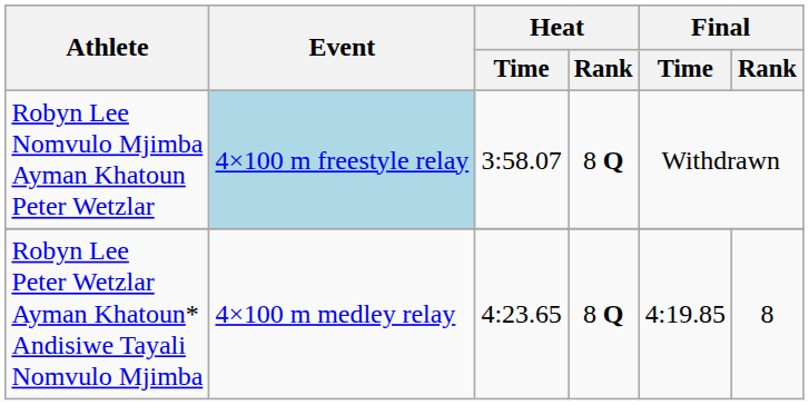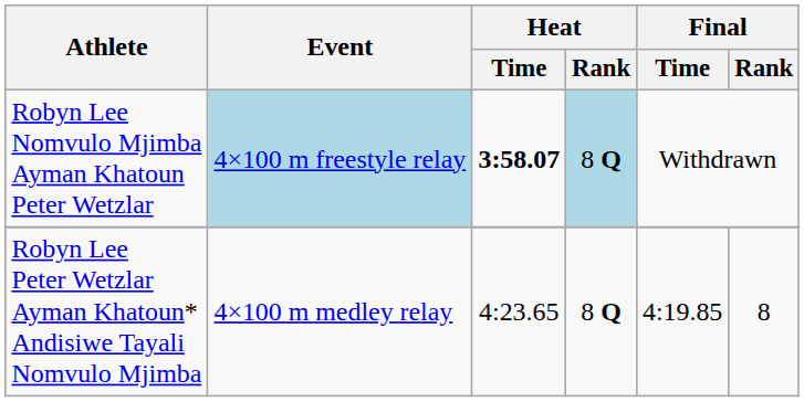Robyn Lee Nomvulo Mjimba Ayman Khatoun Peter Wetzlar | Heat / Time: normal -> bold
Robyn Lee Nomvulo Mjimba Ayman Khatoun Peter Wetzlar | Heat / Rank: no background -> lightblue background
